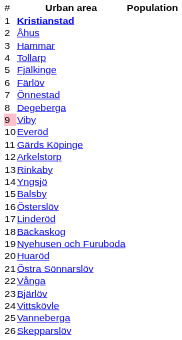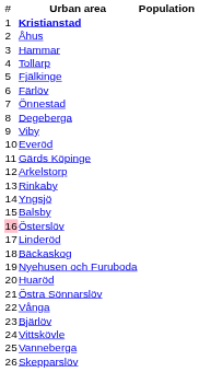Viby | column 1: pink background -> no background
Österslöv | column 1: no background -> pink background
